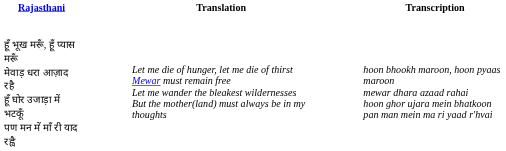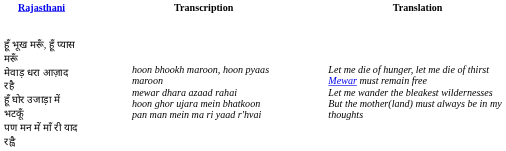columns swapped: Transcription <-> Translation
